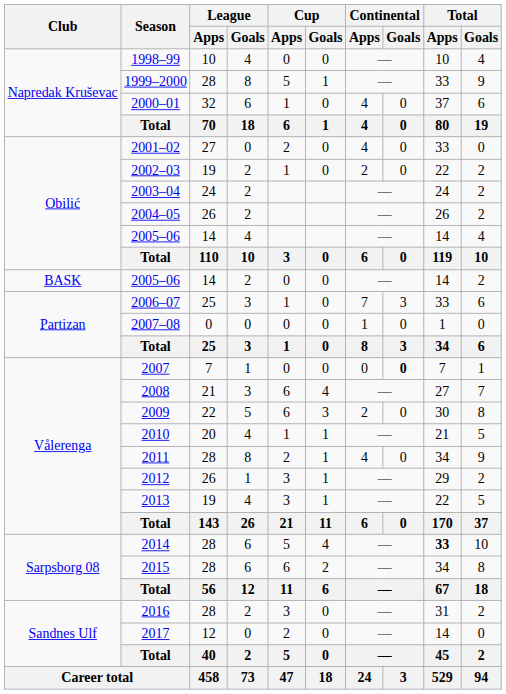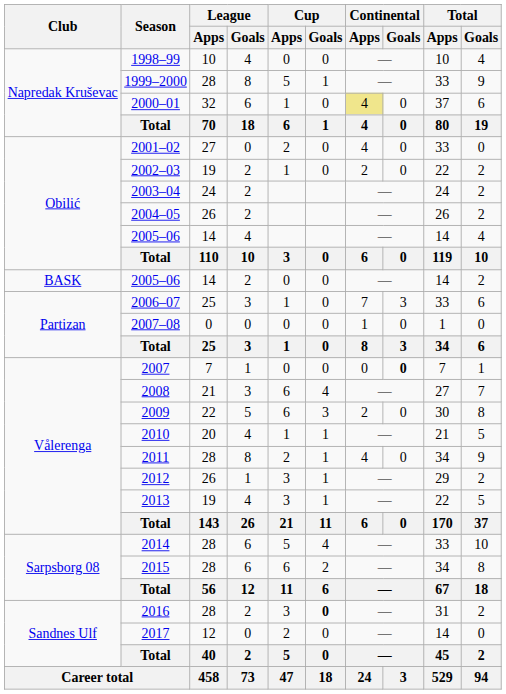2000–01 | Continental / Apps: no background -> khaki background
2014 | Total / Apps: bold -> normal
2016 | Cup / Goals: normal -> bold
